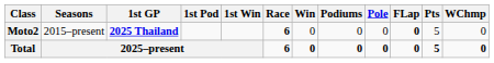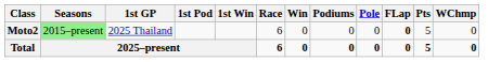Moto2 | Seasons: no background -> lightgreen background
Moto2 | 1st GP: bold -> normal
Moto2 | Race: bold -> normal
